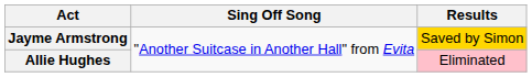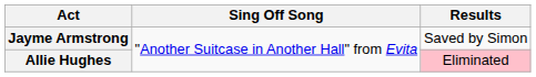Jayme Armstrong | Results: gold background -> no background
